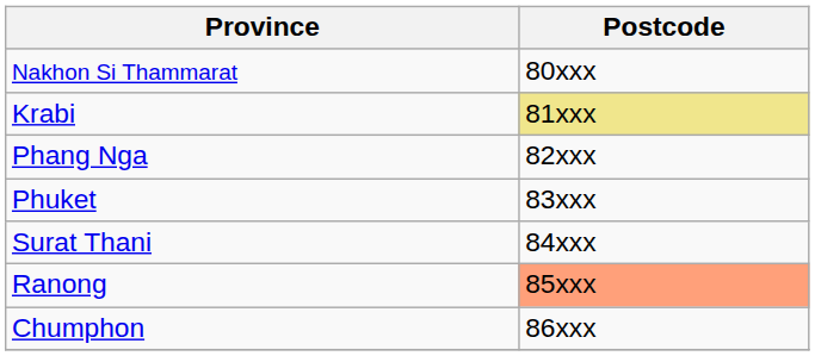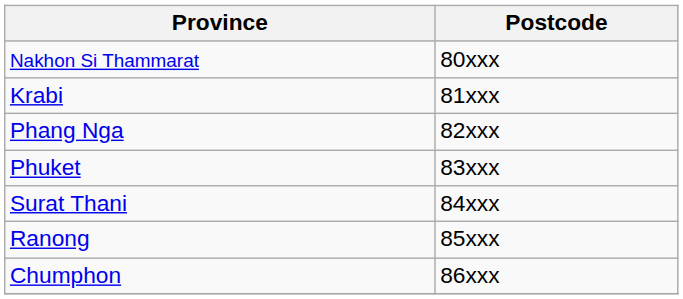Krabi | Postcode: khaki background -> no background
Ranong | Postcode: lightsalmon background -> no background
